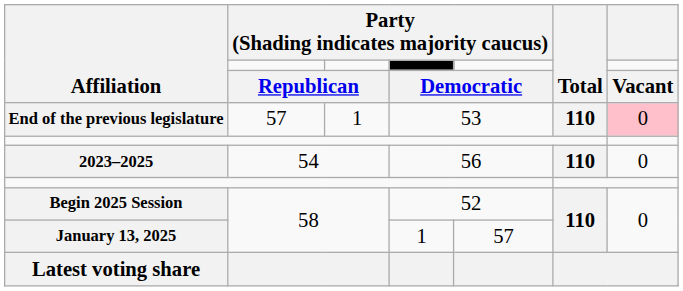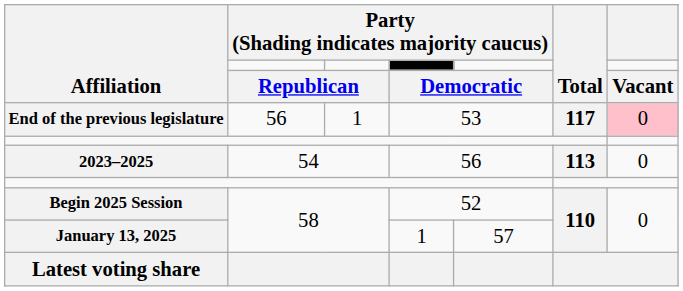End of the previous legislature | column 2: 57 -> 56
End of the previous legislature | Total: 110 -> 117
2023–2025 | Total: 110 -> 113
